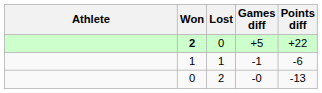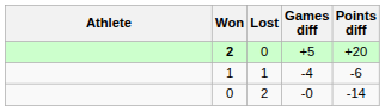row 2 | Points diff: +22 -> +20
row 3 | Games diff: -1 -> -4
row 4 | Points diff: -13 -> -14
